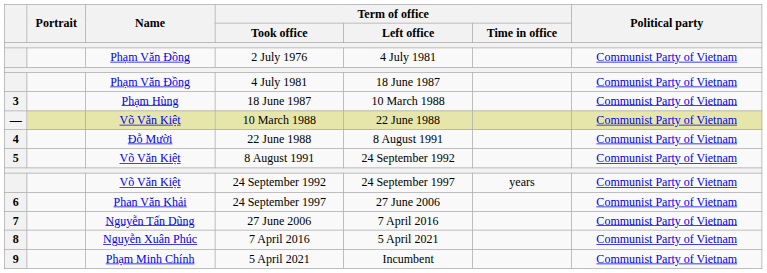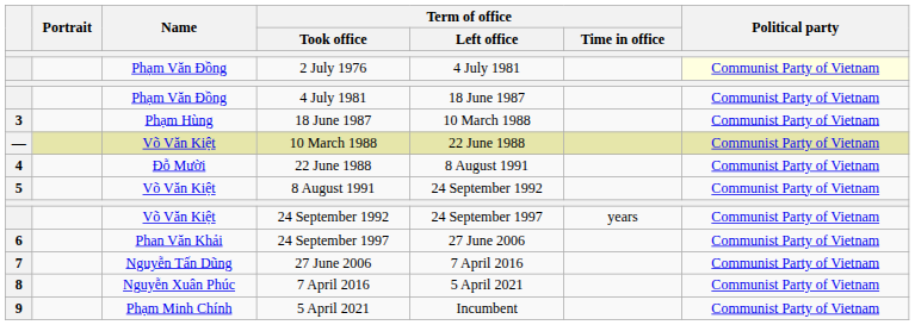2 July 1976 | Political party: no background -> lightyellow background
